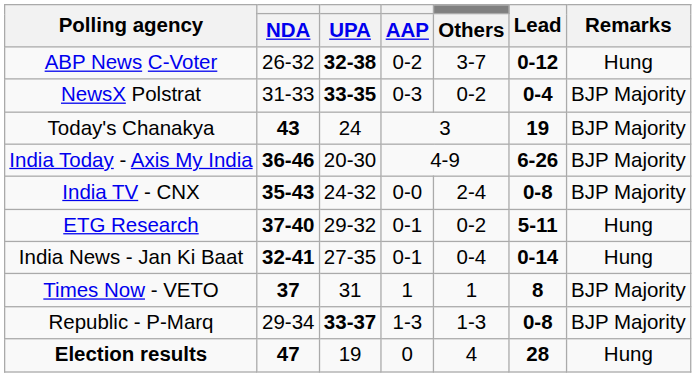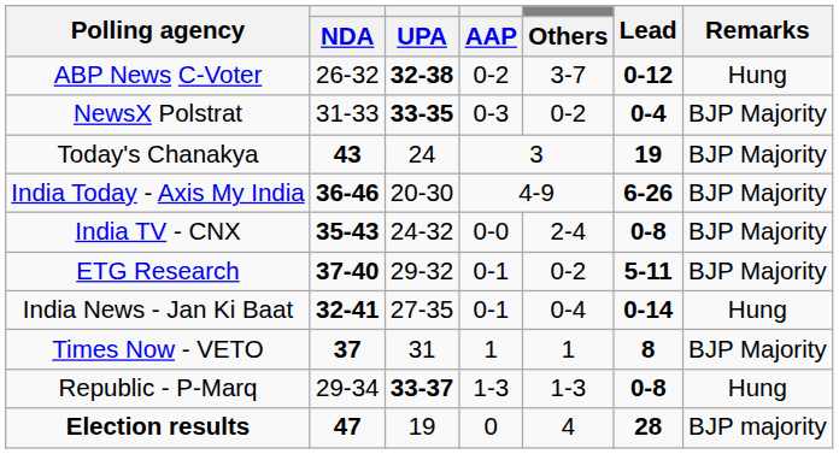ETG Research | Remarks: Hung -> BJP Majority
Republic - P-Marq | Remarks: BJP Majority -> Hung
Election results | Remarks: Hung -> BJP majority
